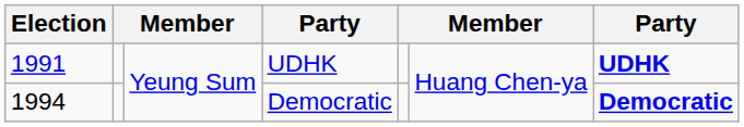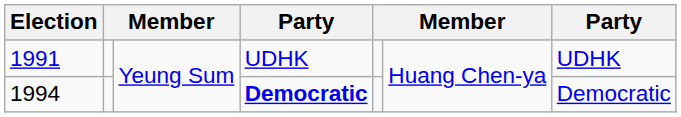row 2 | column 7: bold -> normal
row 3 | column 4: normal -> bold
row 3 | column 7: bold -> normal
